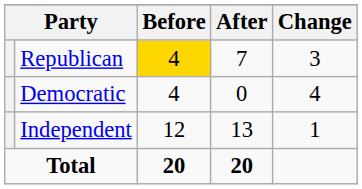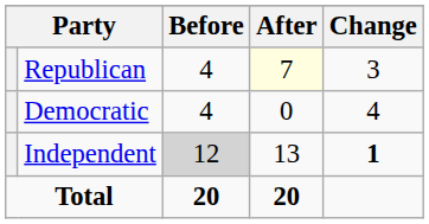Republican | Before: gold background -> no background
Republican | After: no background -> lightyellow background
Independent | Before: no background -> lightgrey background
Independent | Change: normal -> bold
